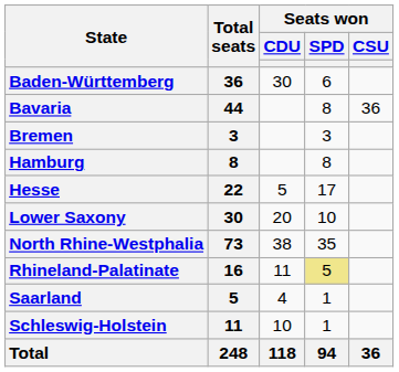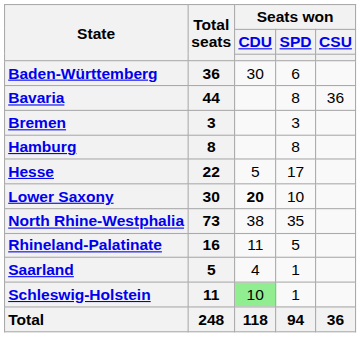Lower Saxony | Seats won / CDU: normal -> bold
Rhineland-Palatinate | Seats won / SPD: khaki background -> no background
Schleswig-Holstein | Seats won / CDU: no background -> lightgreen background
